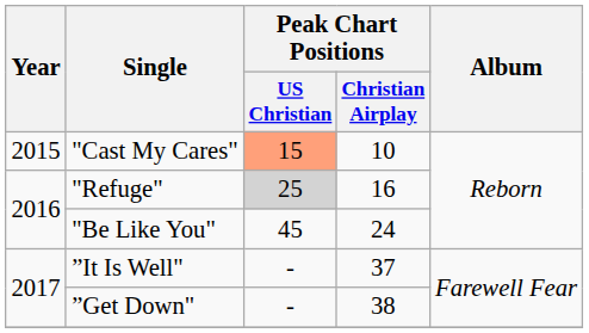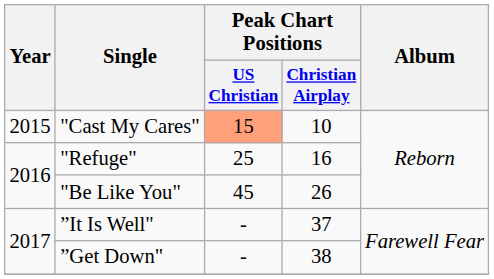"Refuge" | Peak Chart Positions / US Christian: lightgrey background -> no background
"Be Like You" | Peak Chart Positions / Christian Airplay: 24 -> 26
